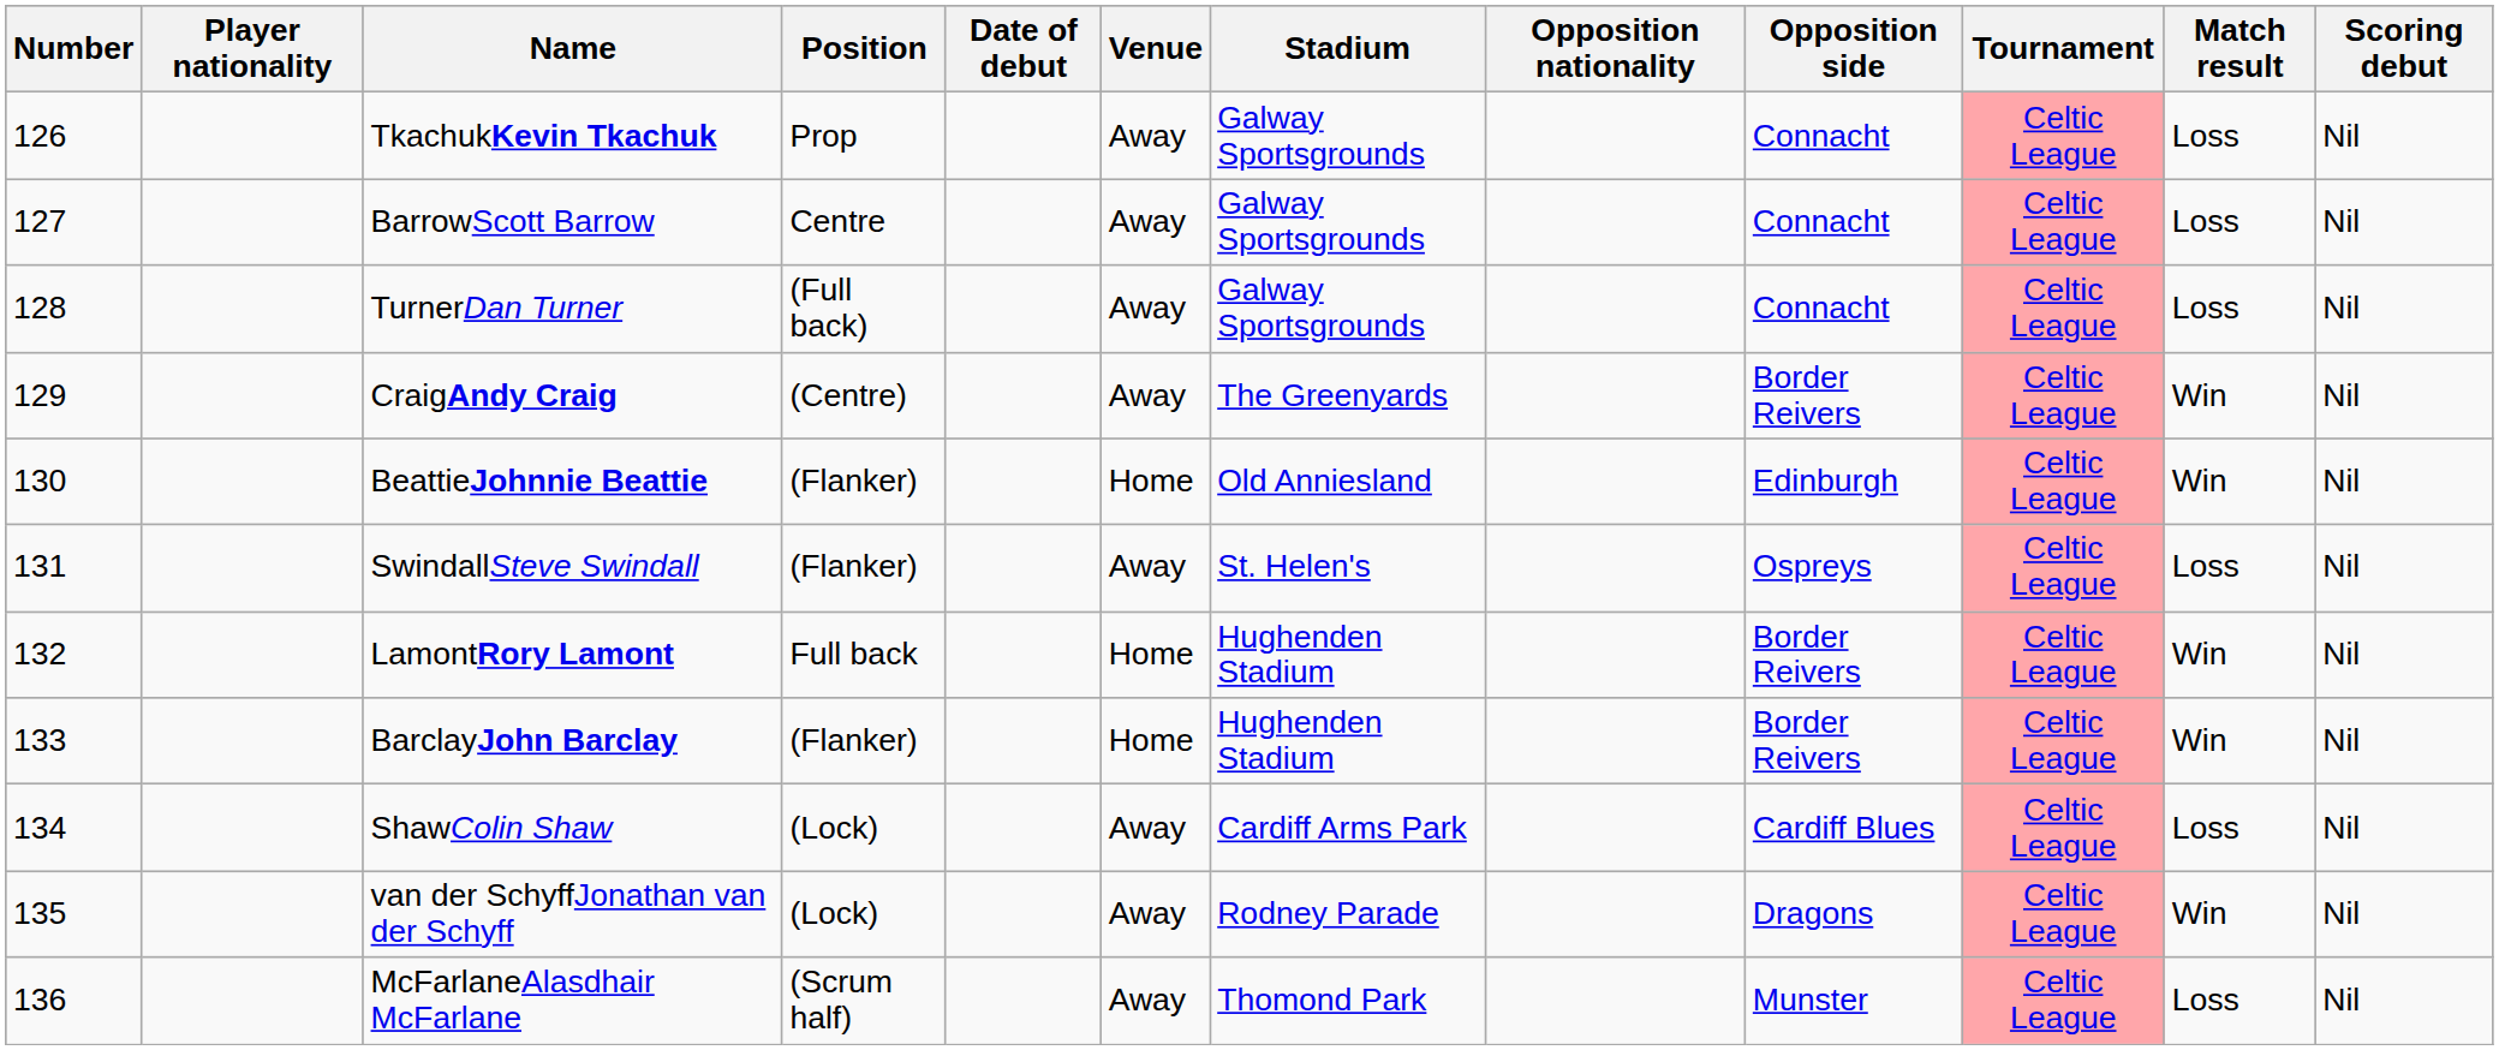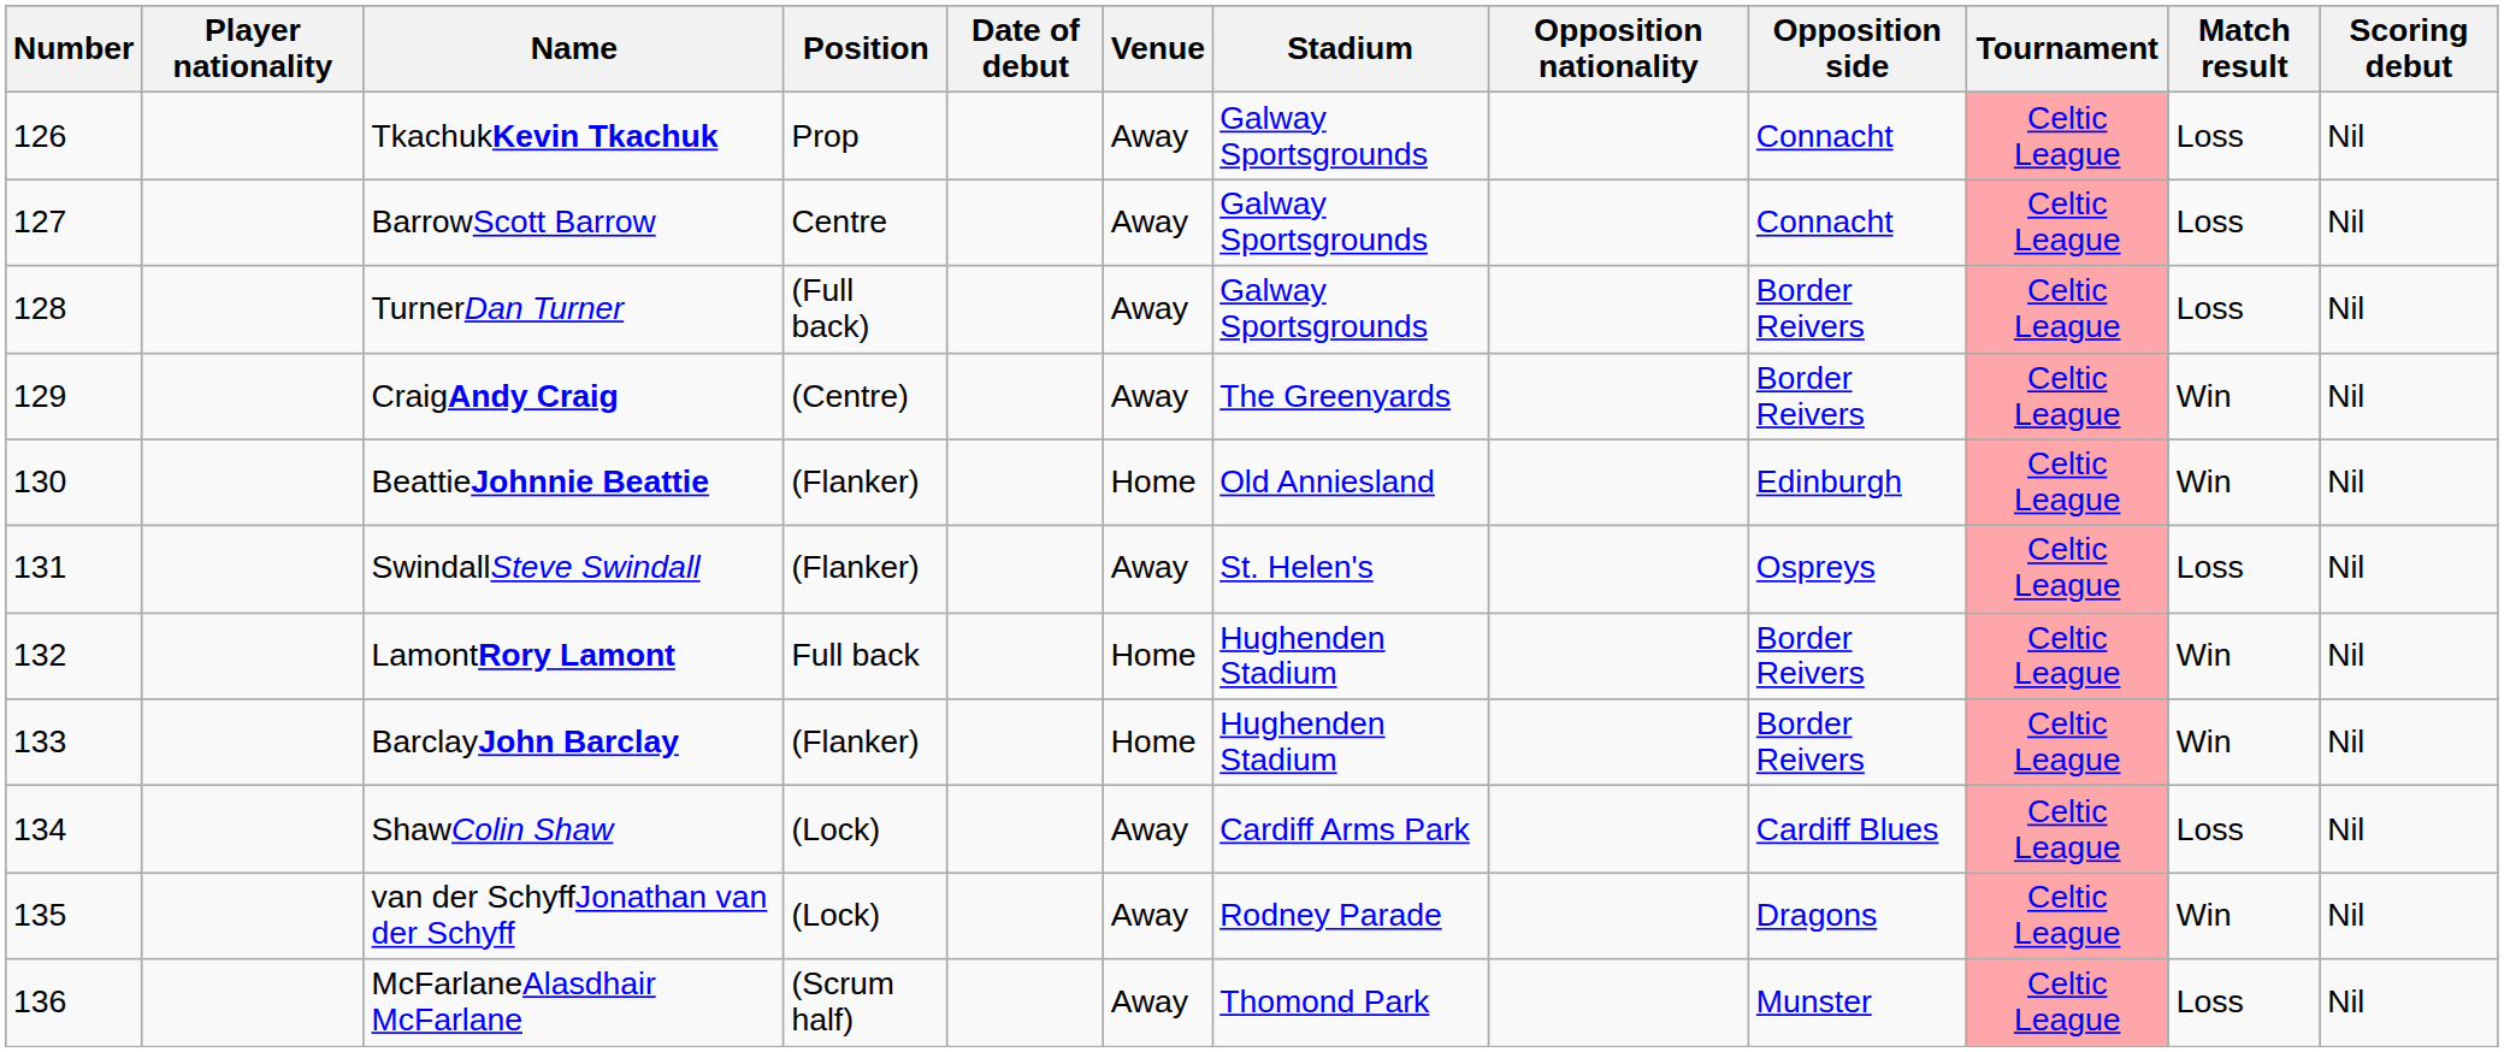TurnerDan Turner | Opposition side: Connacht -> Border Reivers
